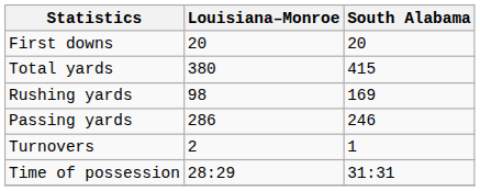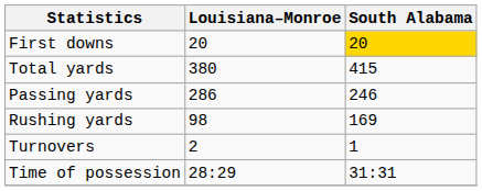First downs | South Alabama: no background -> gold background
rows swapped: Rushing yards <-> Passing yards
